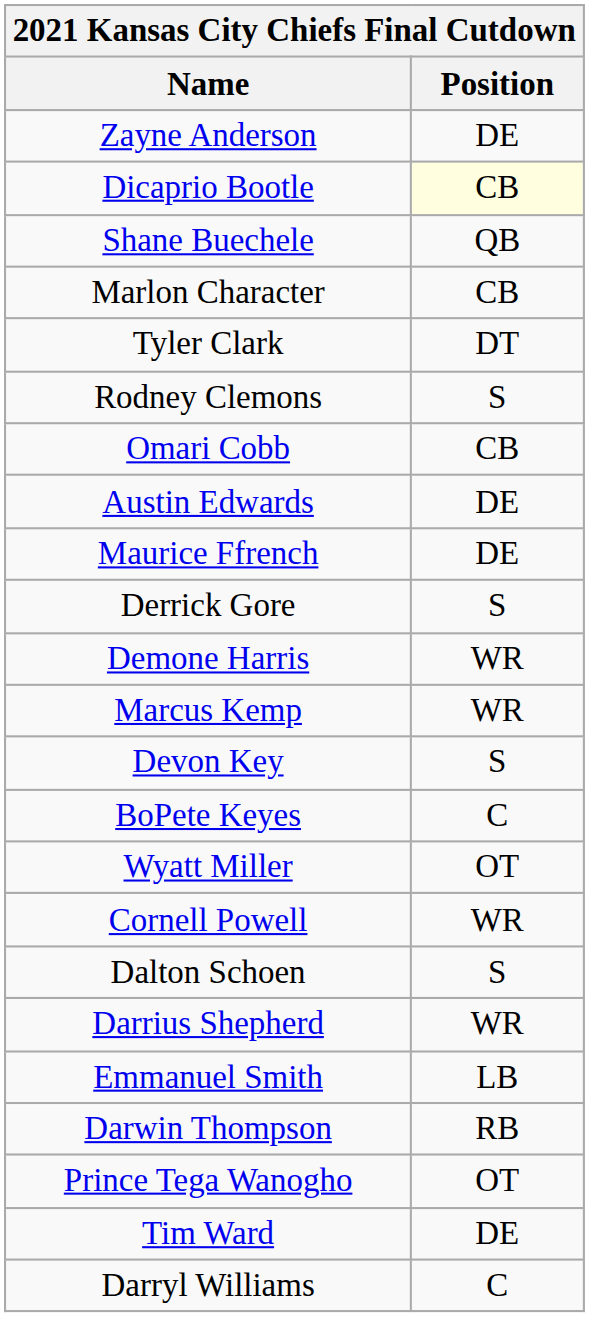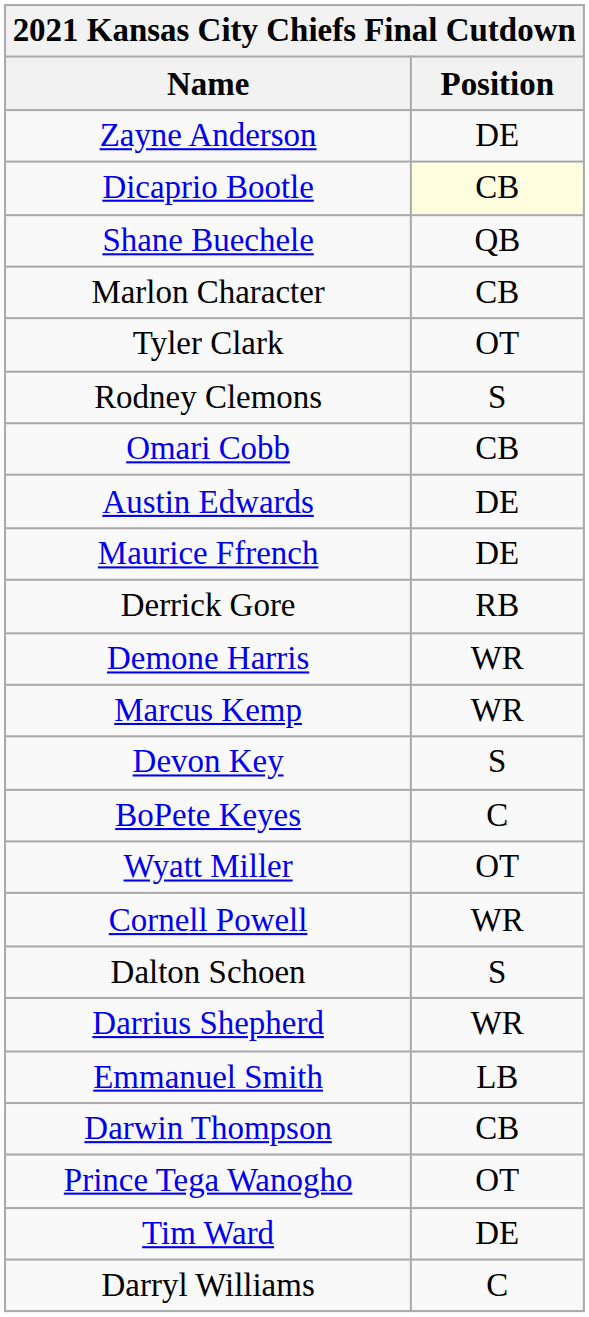Tyler Clark | Position: DT -> OT
Derrick Gore | Position: S -> RB
Darwin Thompson | Position: RB -> CB
